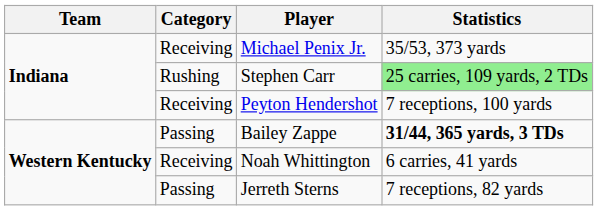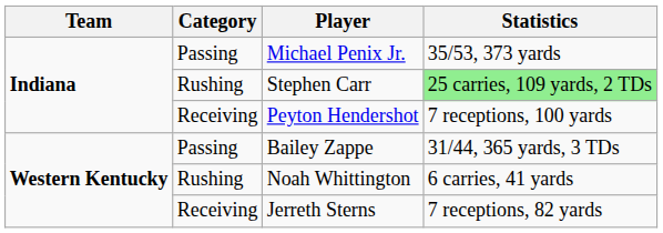Michael Penix Jr. | Category: Receiving -> Passing
Bailey Zappe | Statistics: bold -> normal
Noah Whittington | Category: Receiving -> Rushing
Jerreth Sterns | Category: Passing -> Receiving
